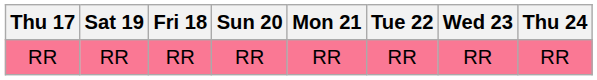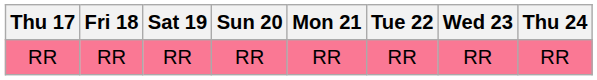columns swapped: Fri 18 <-> Sat 19
